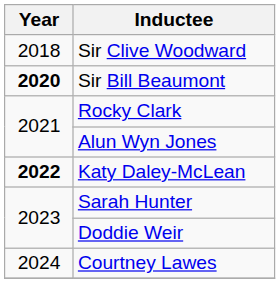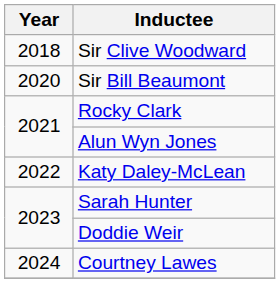Sir Bill Beaumont | Year: bold -> normal
Katy Daley-McLean | Year: bold -> normal
